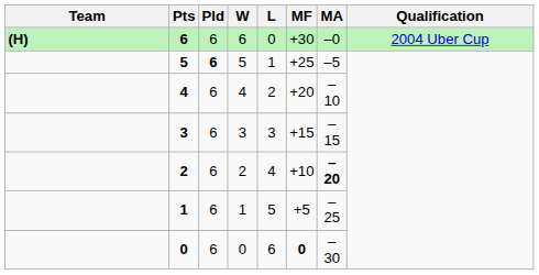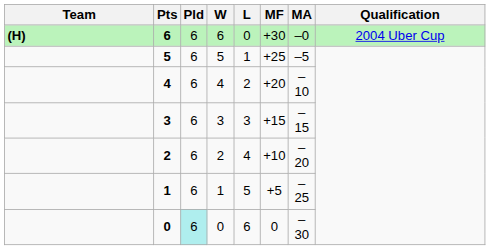row 3 | Pld: bold -> normal
row 6 | MA: bold -> normal
row 8 | Pld: no background -> paleturquoise background
row 8 | MF: bold -> normal
